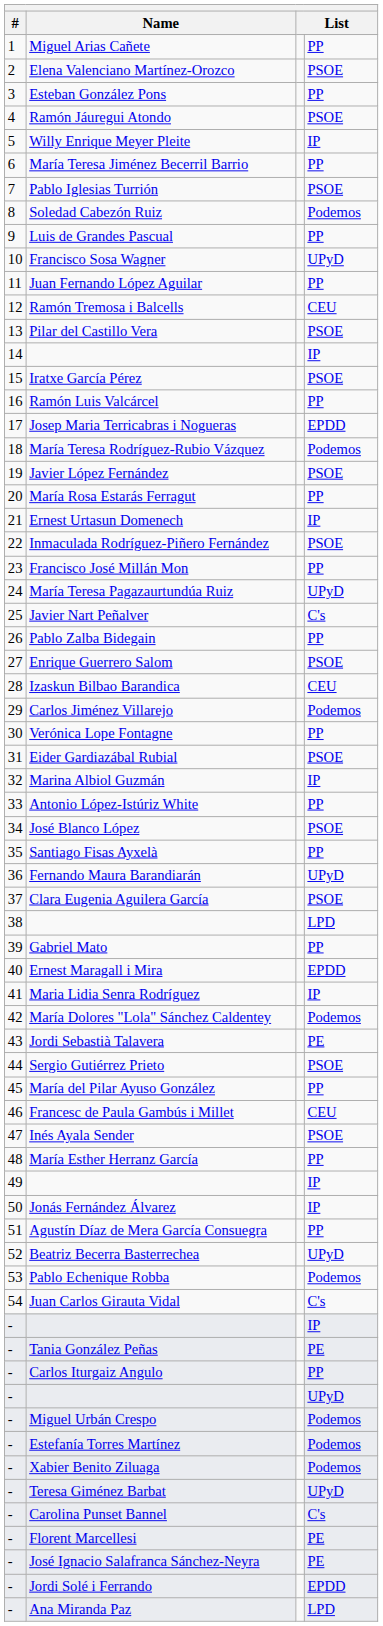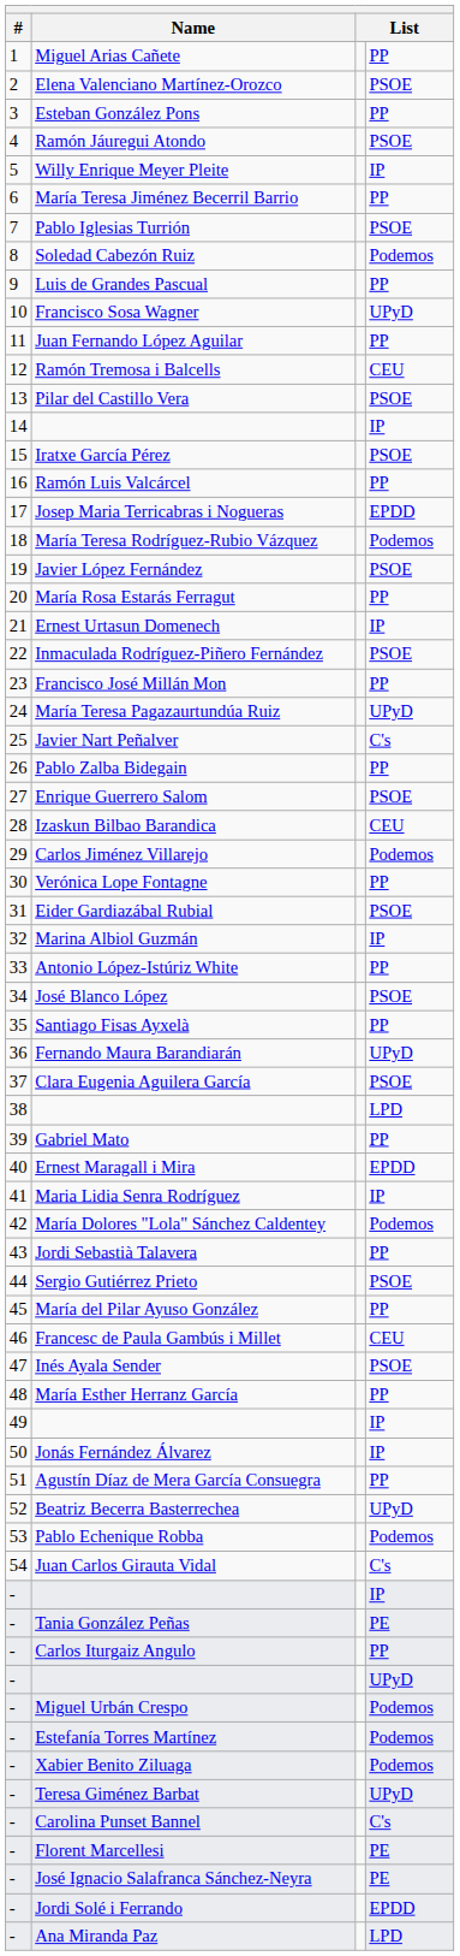Jordi Sebastià Talavera | column 4: PE -> PP
